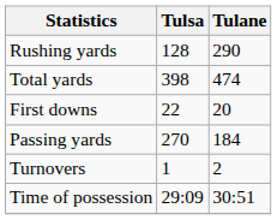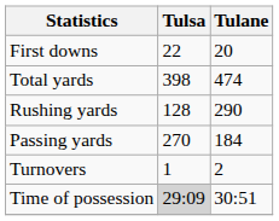rows swapped: First downs <-> Rushing yards
Time of possession | Tulsa: no background -> lightgrey background
